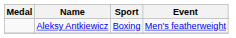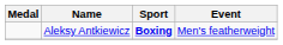Aleksy Antkiewicz | Sport: normal -> bold
